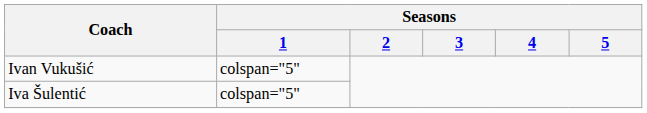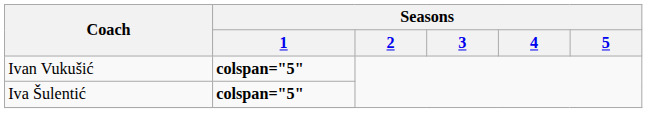Ivan Vukušić | Seasons / 1: normal -> bold
Iva Šulentić | Seasons / 1: normal -> bold
